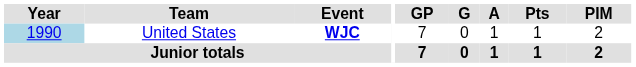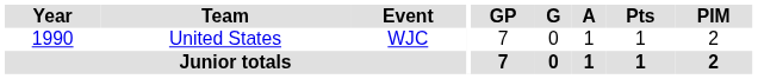United States | Year: lightblue background -> no background
United States | Event: bold -> normal
